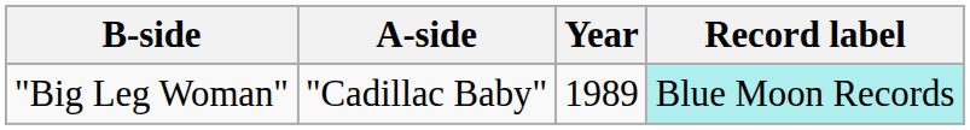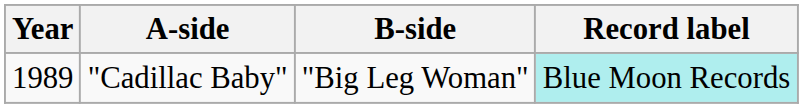columns swapped: Year <-> B-side
